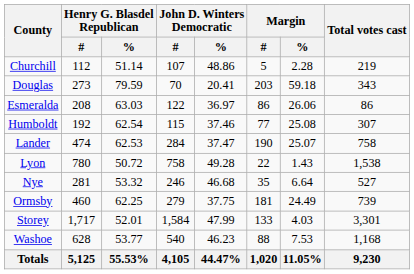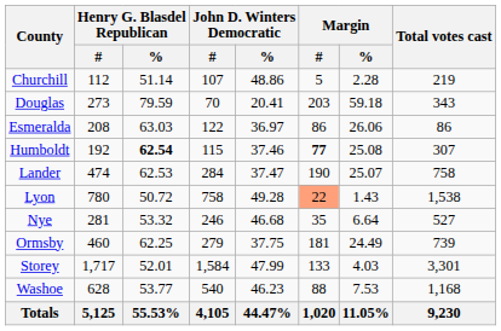Humboldt | Henry G. Blasdel Republican / %: normal -> bold
Humboldt | Margin / #: normal -> bold
Lyon | Margin / #: no background -> lightsalmon background
